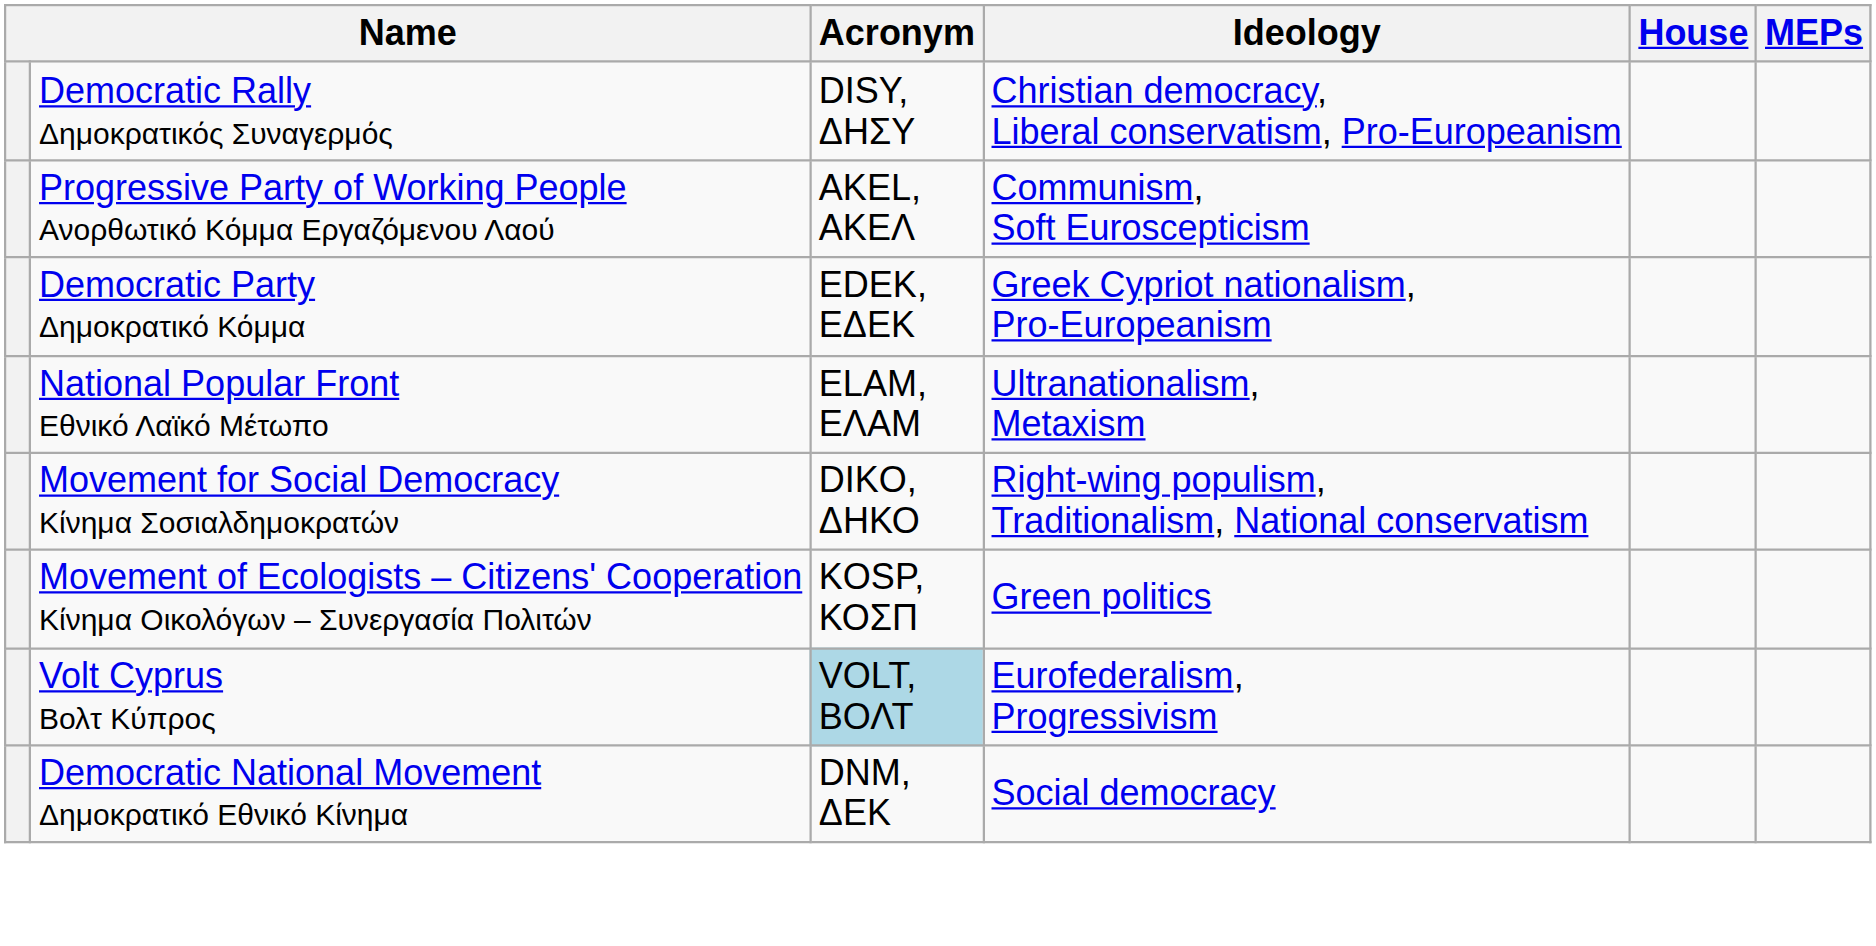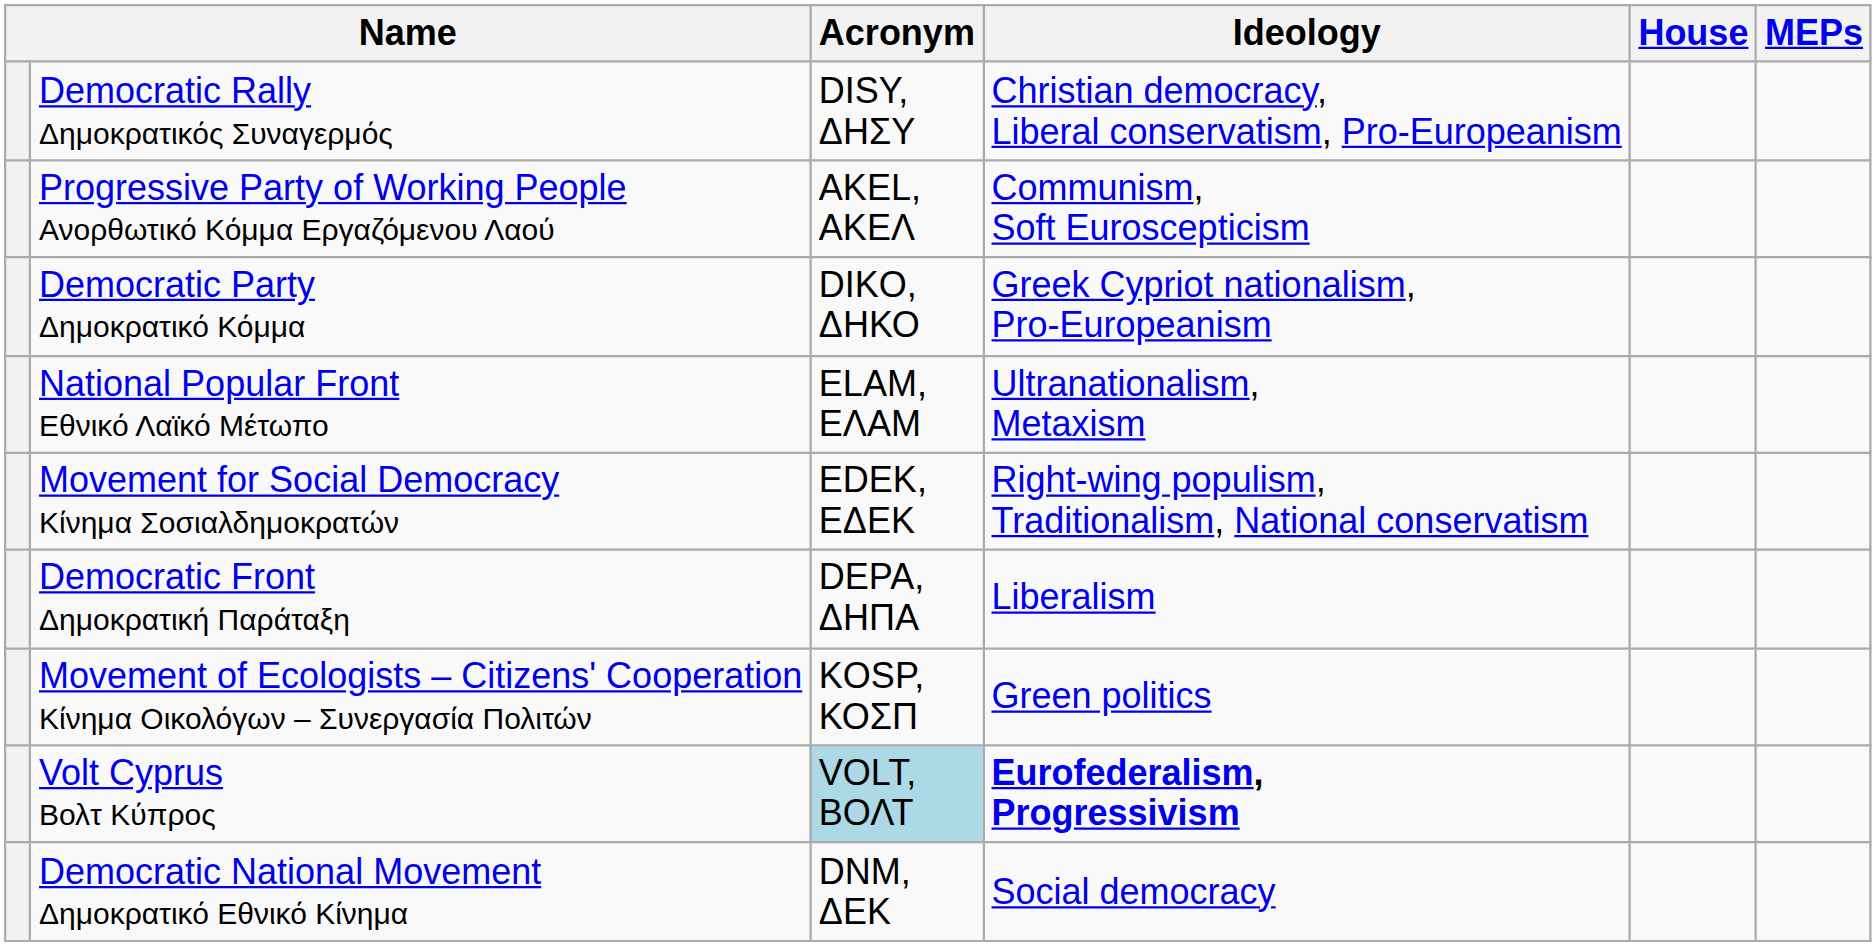Democratic Party Δημοκρατικό Κόμμα | Acronym: EDEK, ΕΔΕΚ -> DIKO, ΔΗΚΟ
Movement for Social Democracy Κίνημα Σοσιαλδημοκρατών | Acronym: DIKO, ΔΗΚΟ -> EDEK, ΕΔΕΚ
+ row: Democratic Front Δημοκρατική Παράταξη | DEPA, ΔΗΠΑ | Liberalism
Volt Cyprus Βολτ Κύπρος | Ideology: normal -> bold
